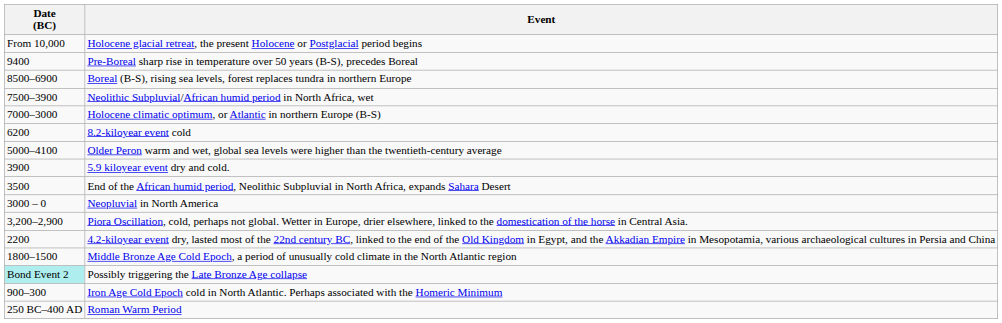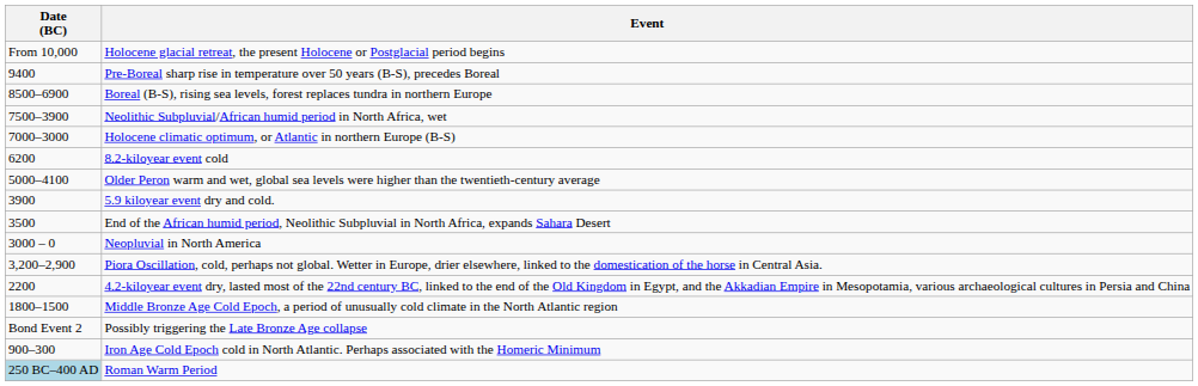Possibly triggering the Late Bronze Age collapse | Date (BC): paleturquoise background -> no background
Roman Warm Period | Date (BC): no background -> lightblue background
